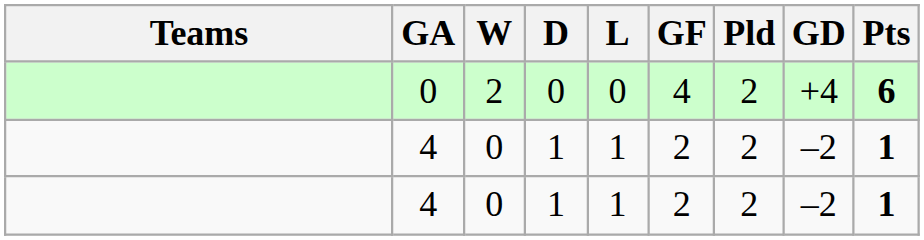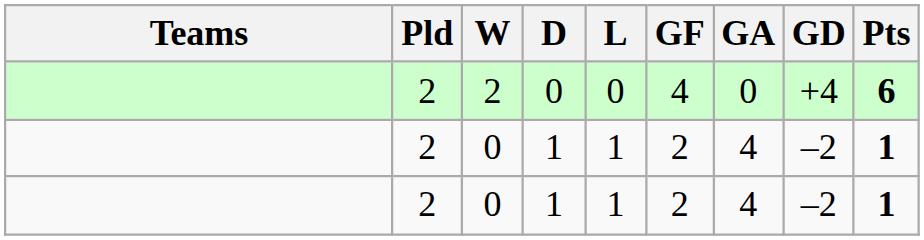columns swapped: Pld <-> GA
